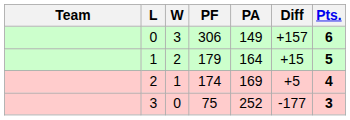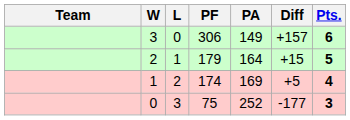columns swapped: W <-> L
